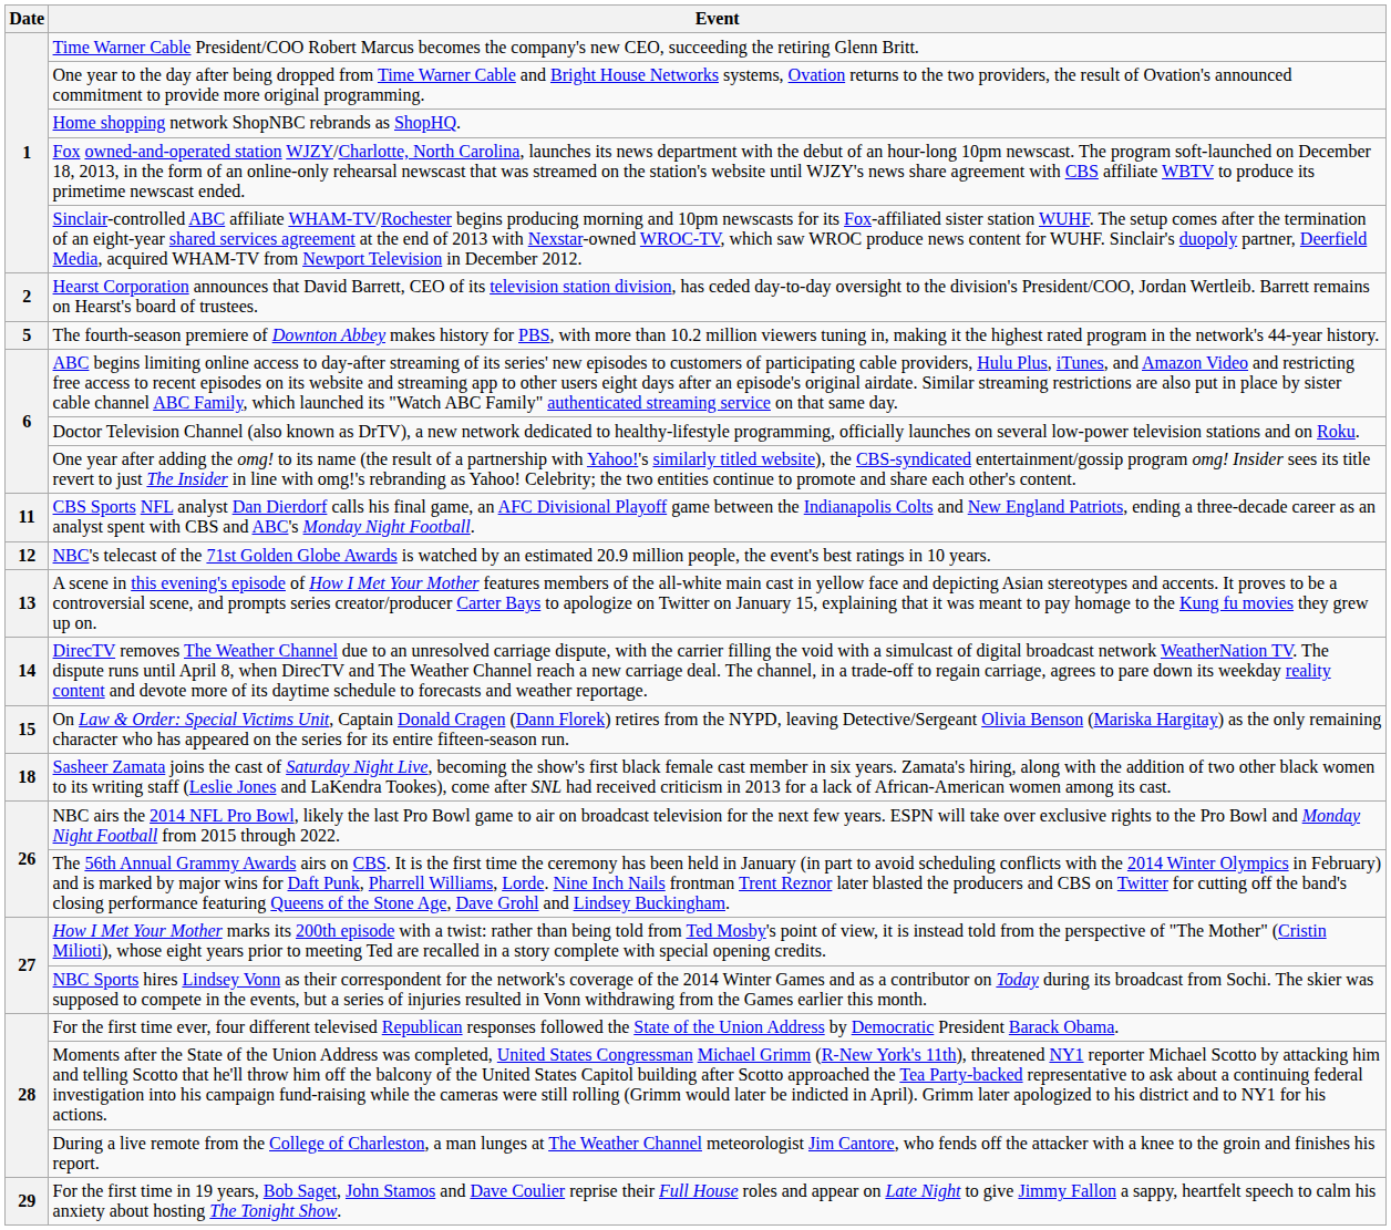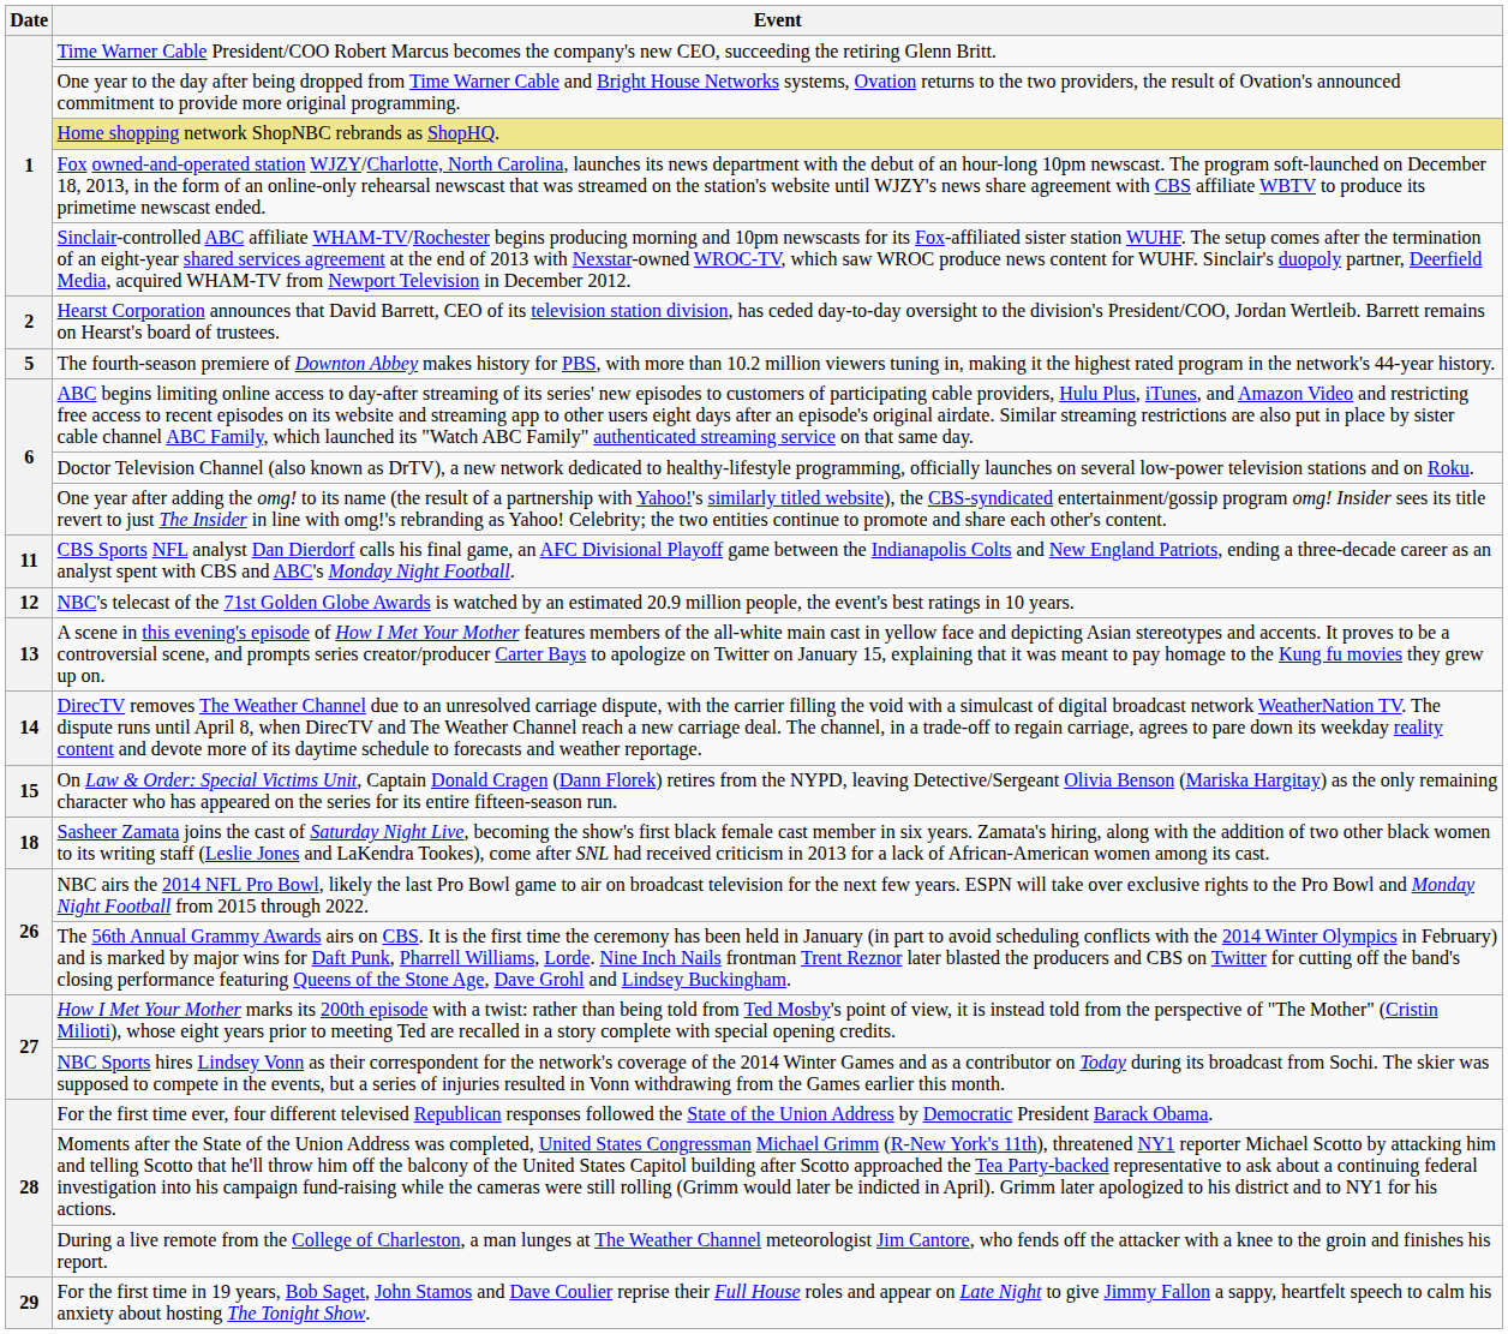Home shopping network ShopNBC rebrands as ShopHQ. | Event: no background -> khaki background
